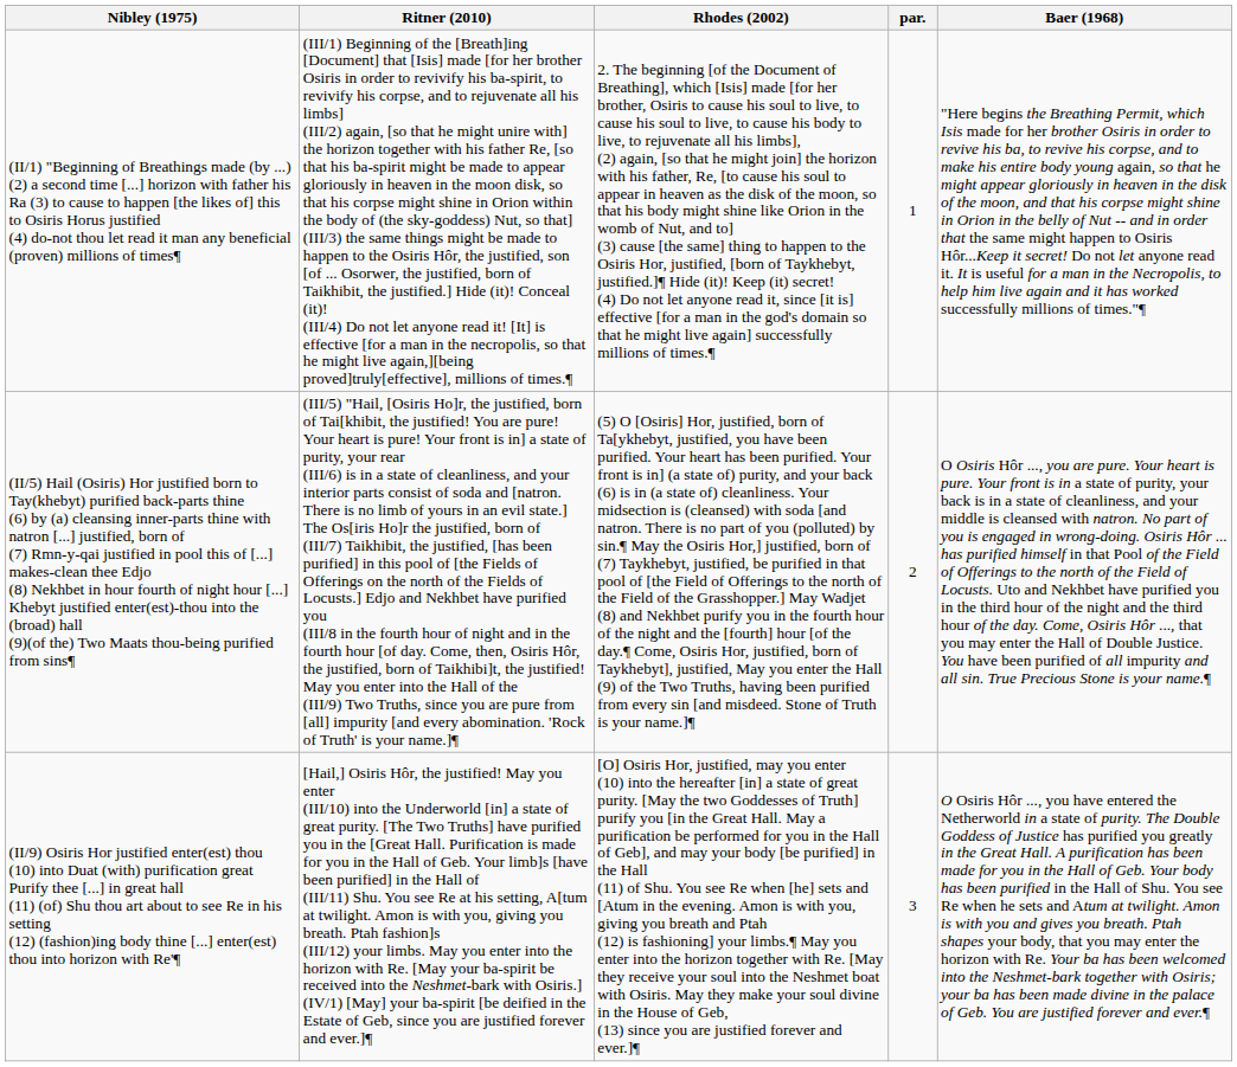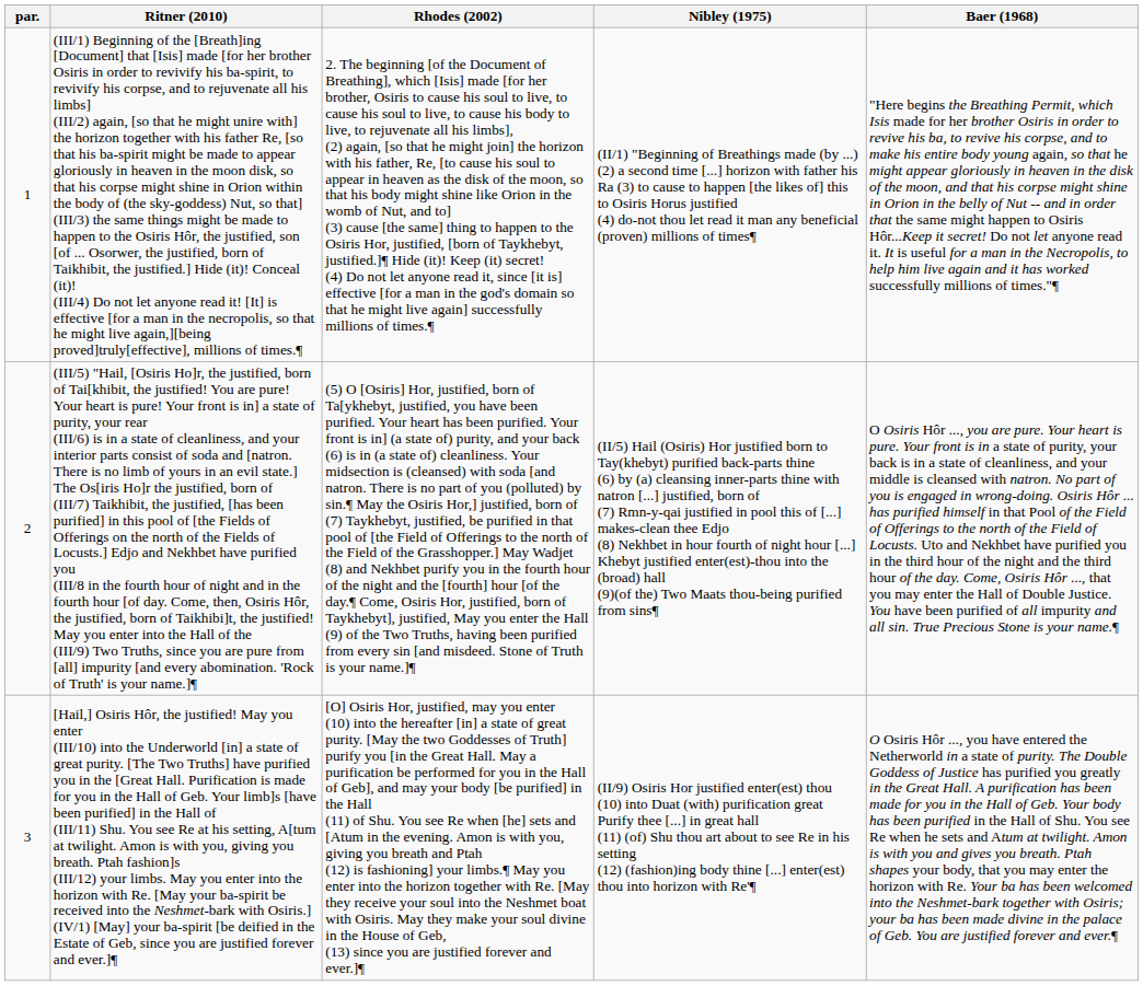columns swapped: par. <-> Nibley (1975)
